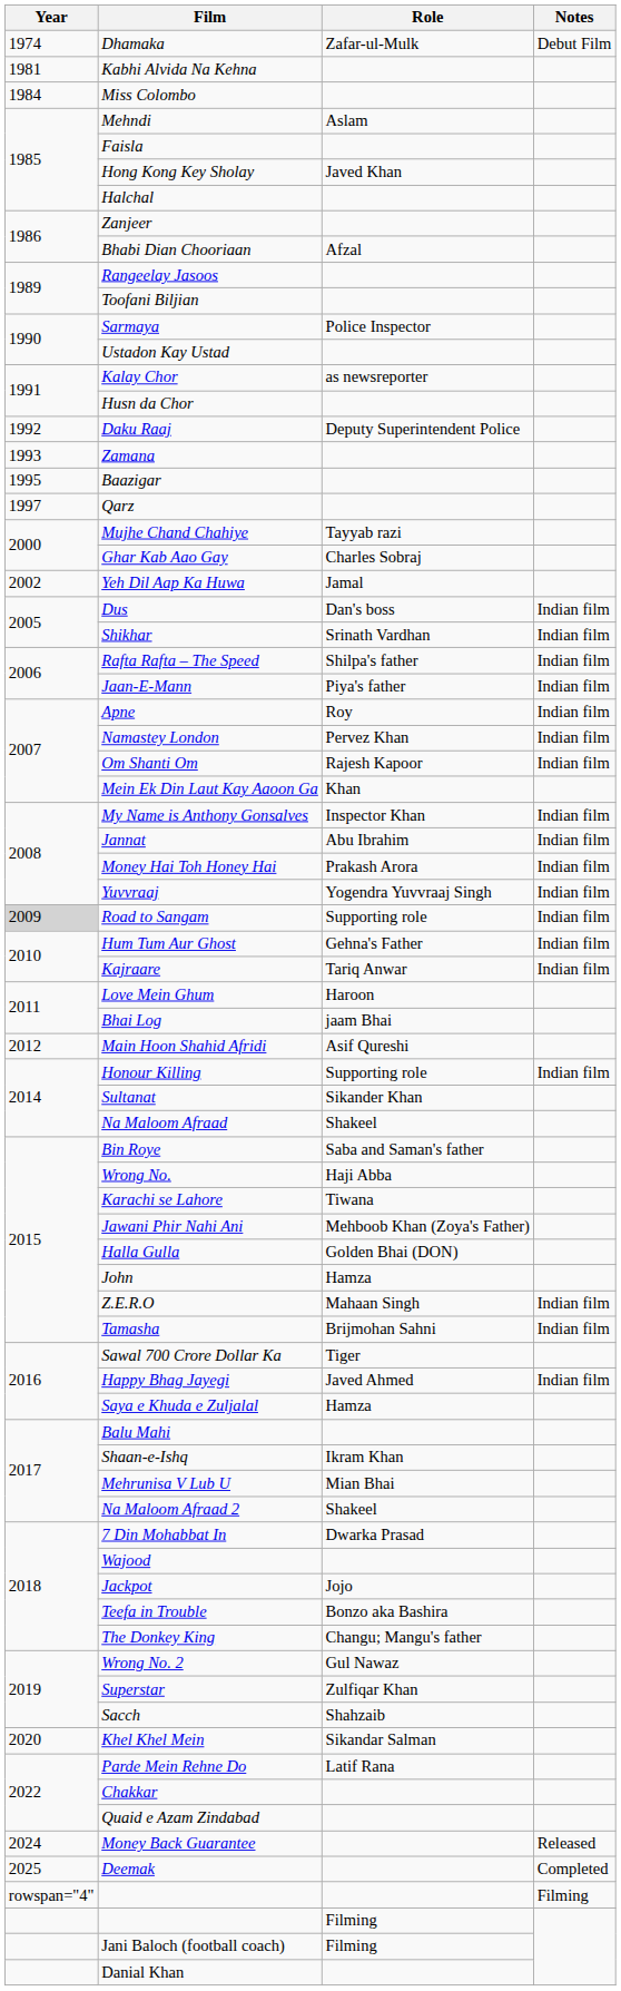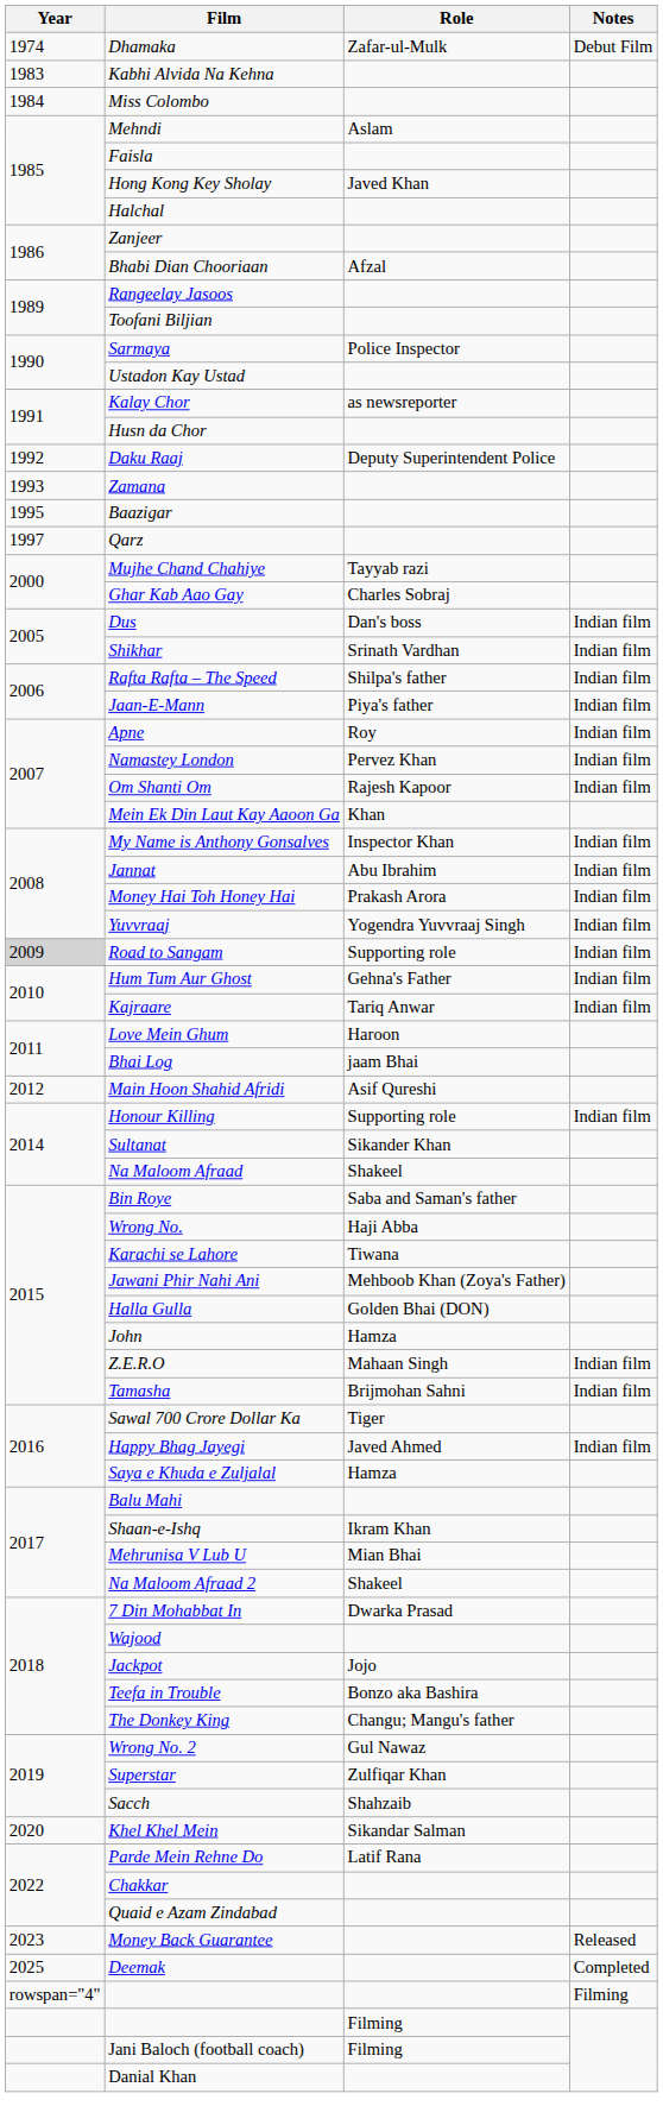Kabhi Alvida Na Kehna | Year: 1981 -> 1983
- row: 2002 | Yeh Dil Aap Ka Huwa | Jamal
Money Back Guarantee | Year: 2024 -> 2023
